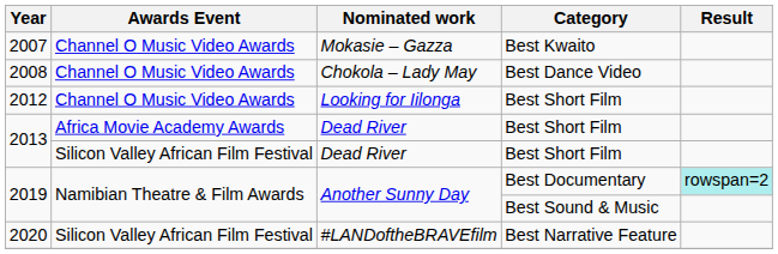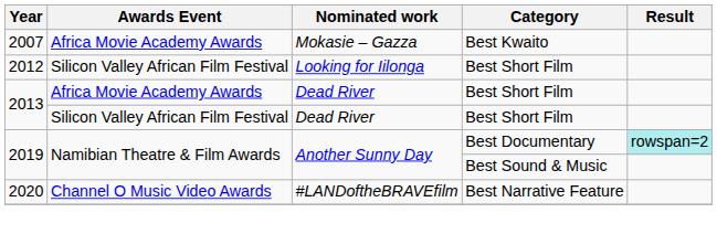2007 | Awards Event: Channel O Music Video Awards -> Africa Movie Academy Awards
- row: 2008 | Channel O Music Video Awards | Chokola – Lady May | Best Dance Video
2012 | Awards Event: Channel O Music Video Awards -> Silicon Valley African Film Festival
2020 | Awards Event: Silicon Valley African Film Festival -> Channel O Music Video Awards
